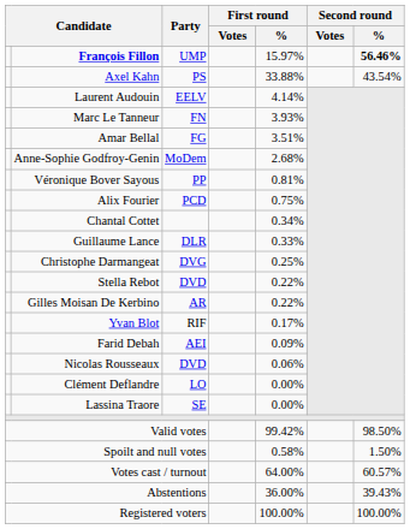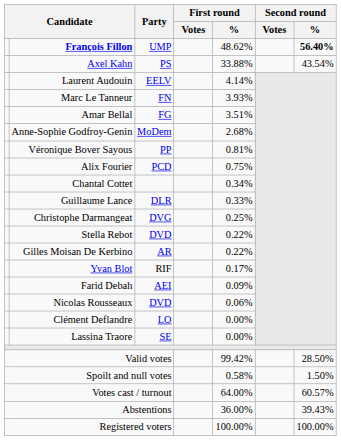François Fillon | First round / %: 15.97% -> 48.62%
François Fillon | Second round / %: 56.46% -> 56.40%
Valid votes | Second round / %: 98.50% -> 28.50%
